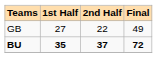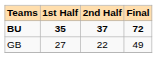rows swapped: GB <-> BU
